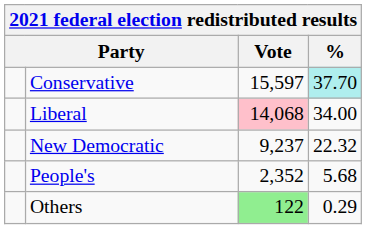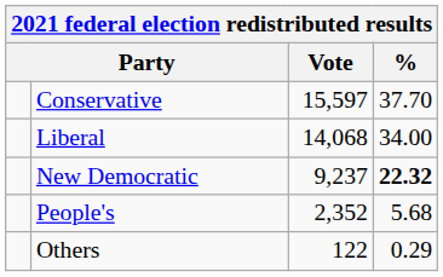Conservative | %: paleturquoise background -> no background
Liberal | Vote: pink background -> no background
New Democratic | %: normal -> bold
Others | Vote: lightgreen background -> no background
